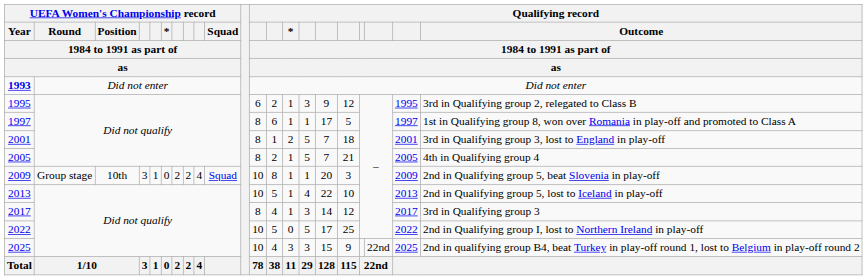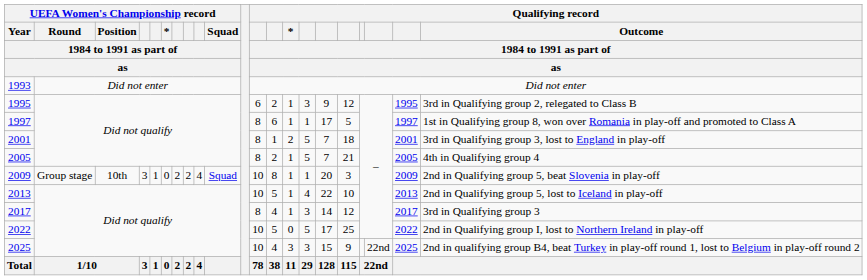1993 | column 1: bold -> normal
